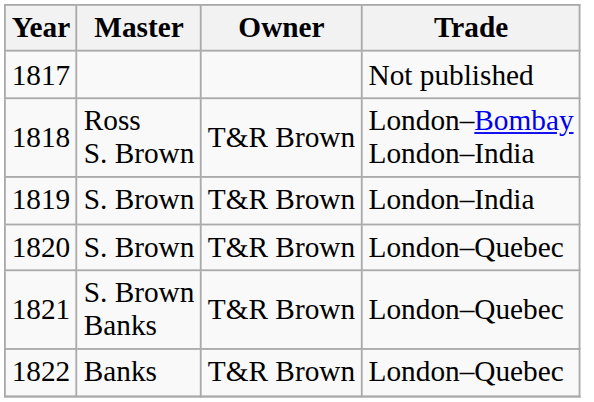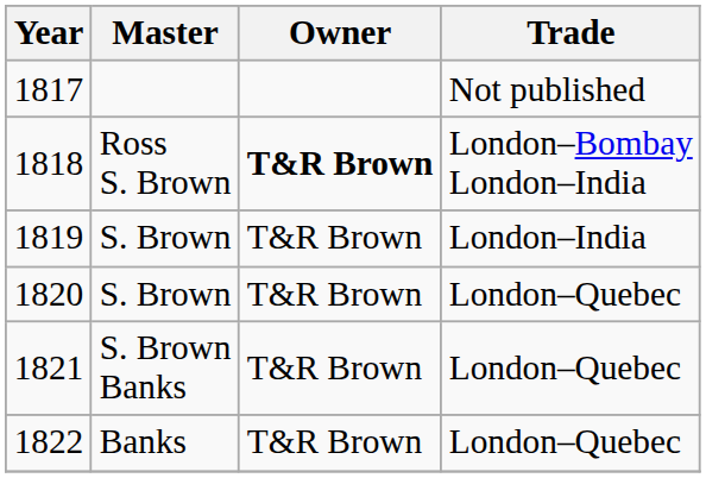1818 | Owner: normal -> bold
